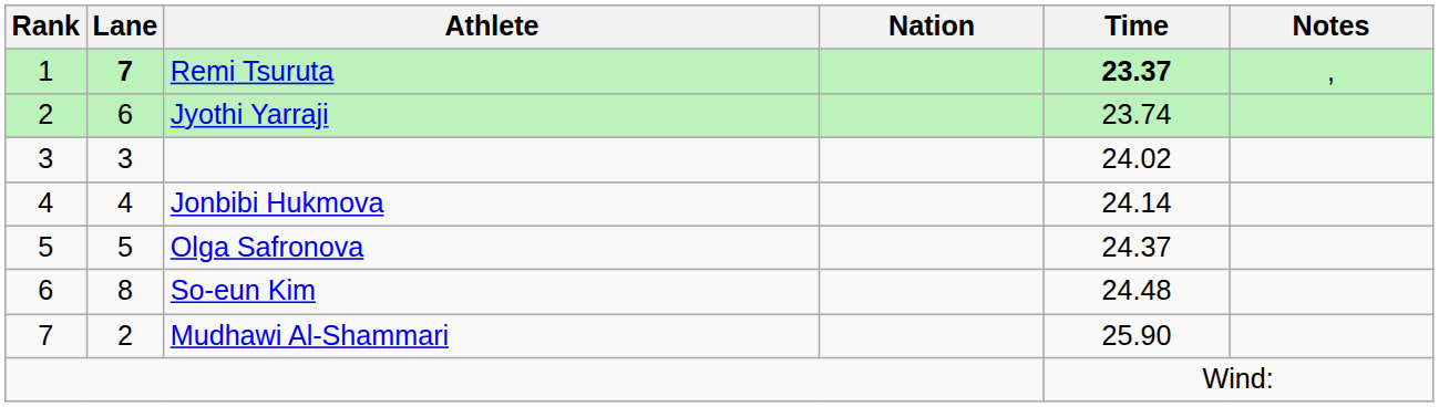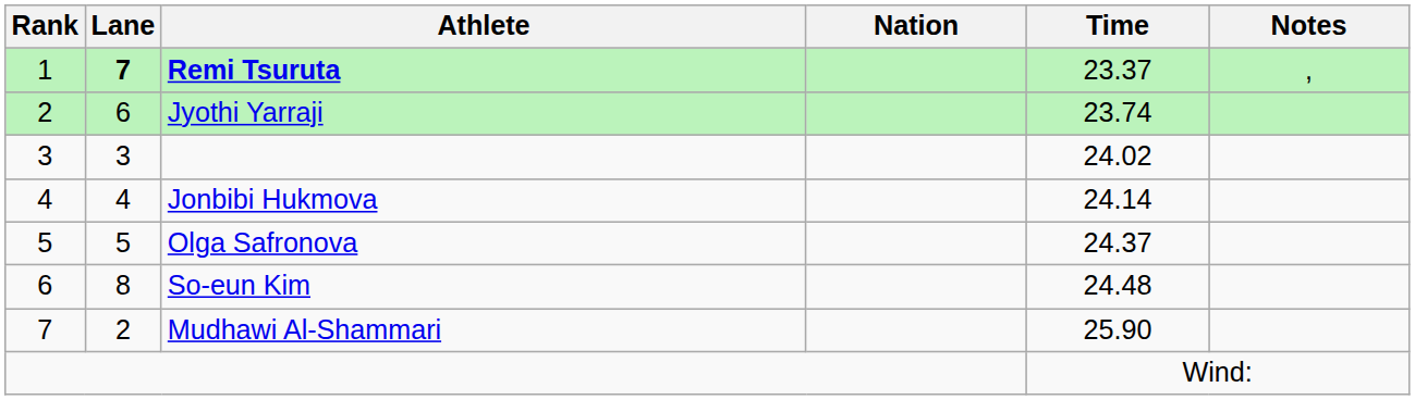1 | Athlete: normal -> bold
1 | Time: bold -> normal
